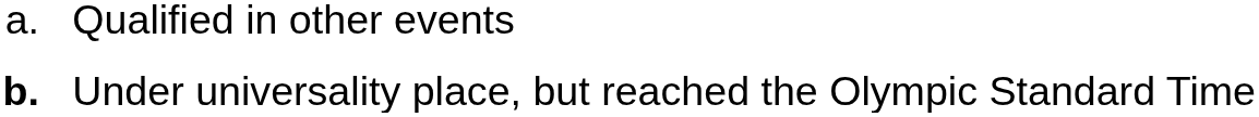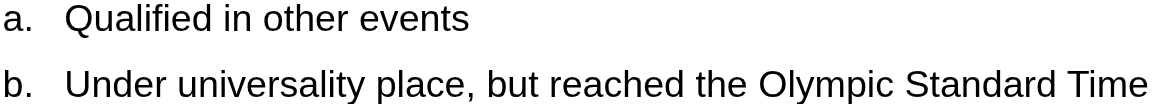row 2 | column 1: bold -> normal
